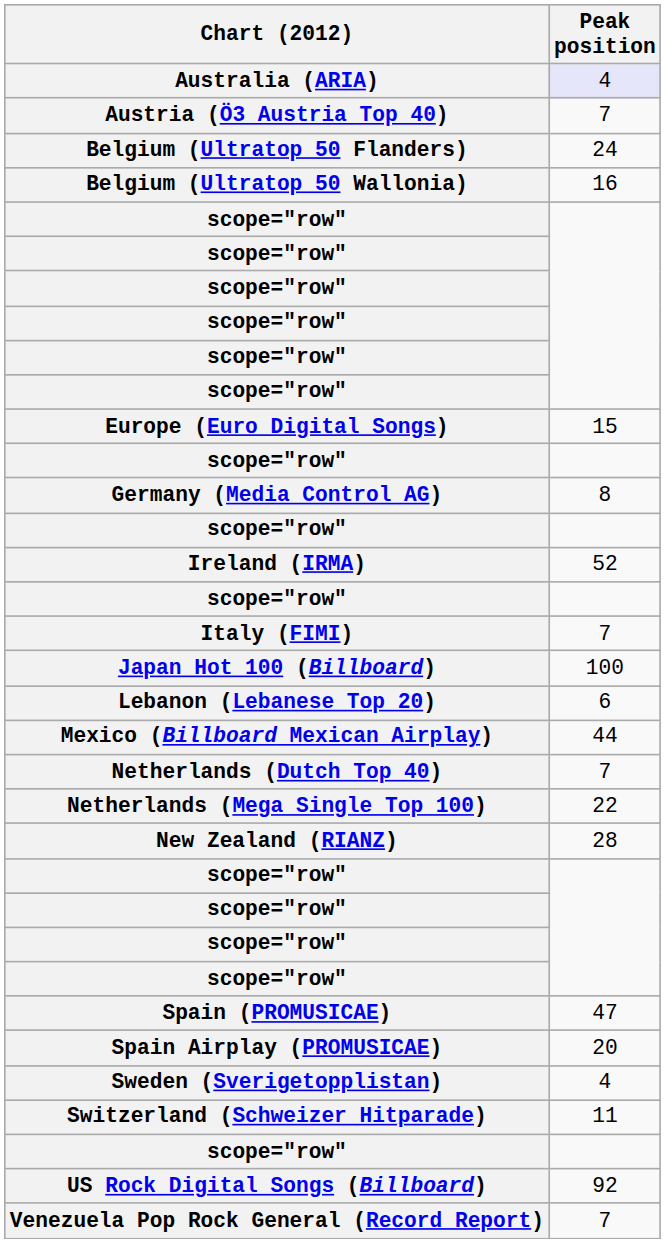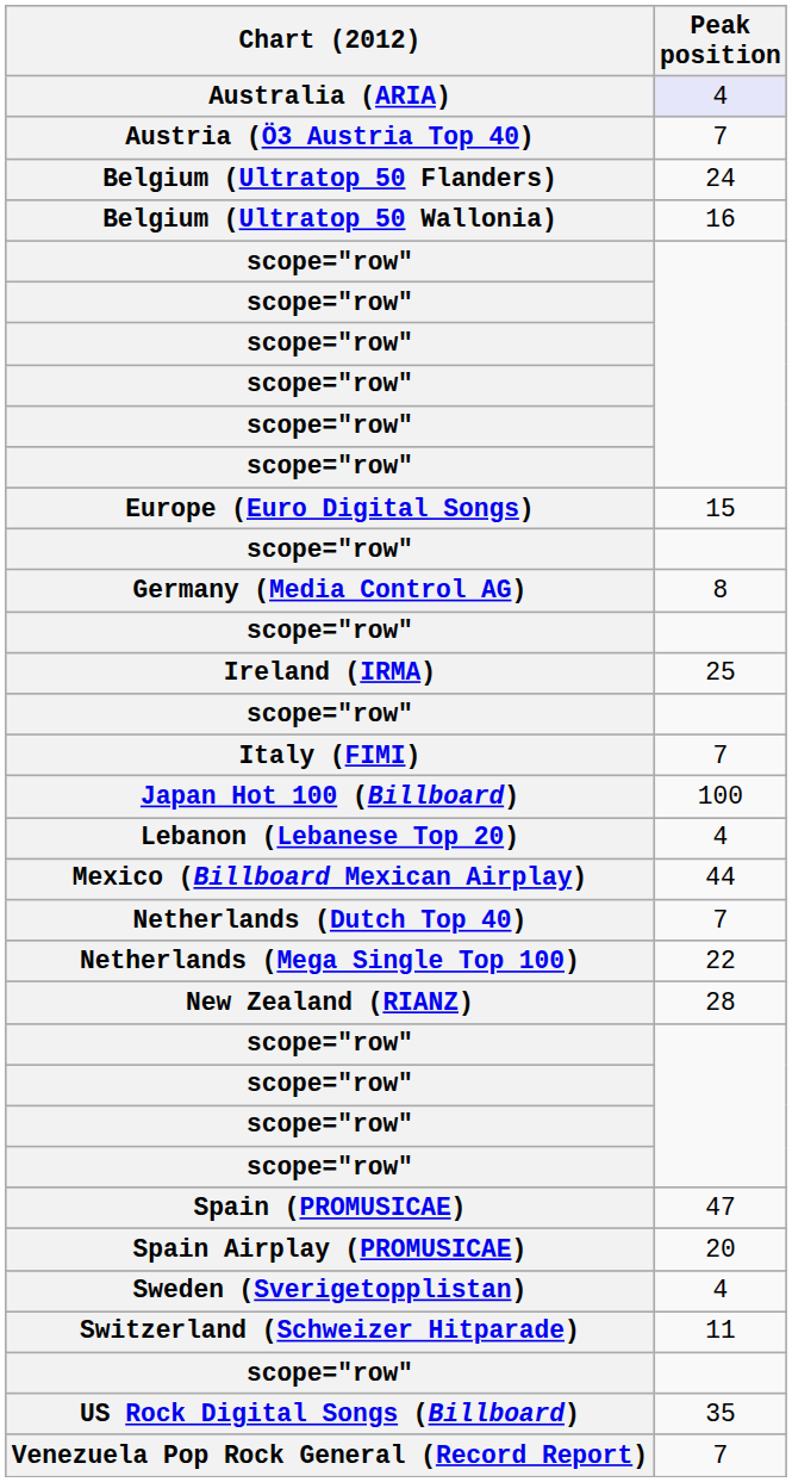Ireland (IRMA) | Peak position: 52 -> 25
Lebanon (Lebanese Top 20) | Peak position: 6 -> 4
US Rock Digital Songs (Billboard) | Peak position: 92 -> 35
